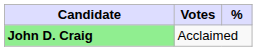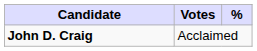John D. Craig | Candidate: lightgreen background -> no background
